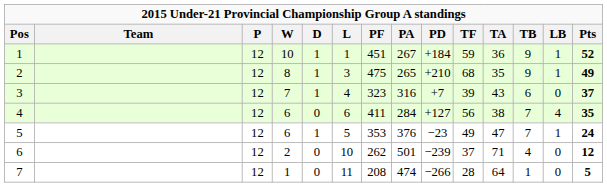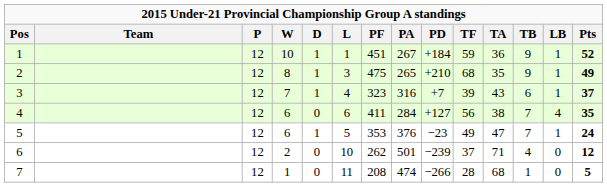row 5 | LB: 0 -> 1
row 9 | TA: 64 -> 68
